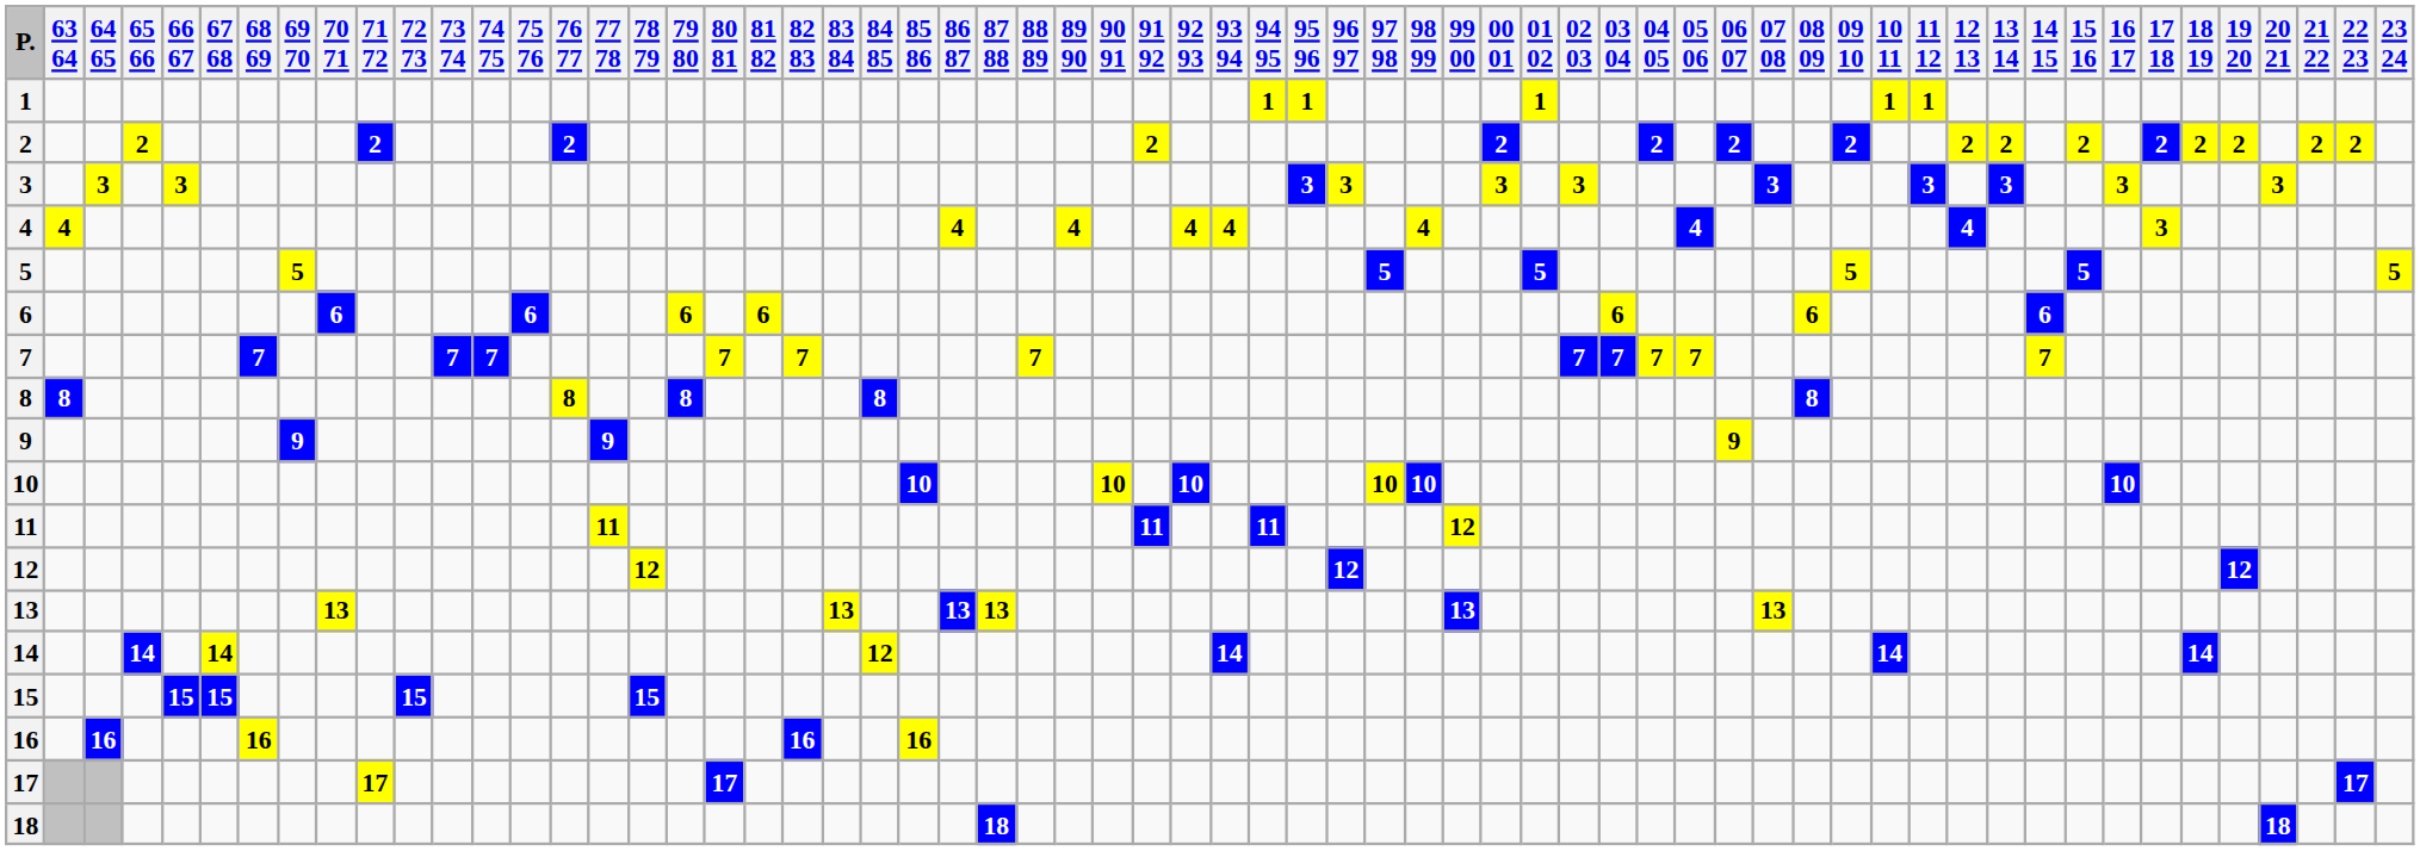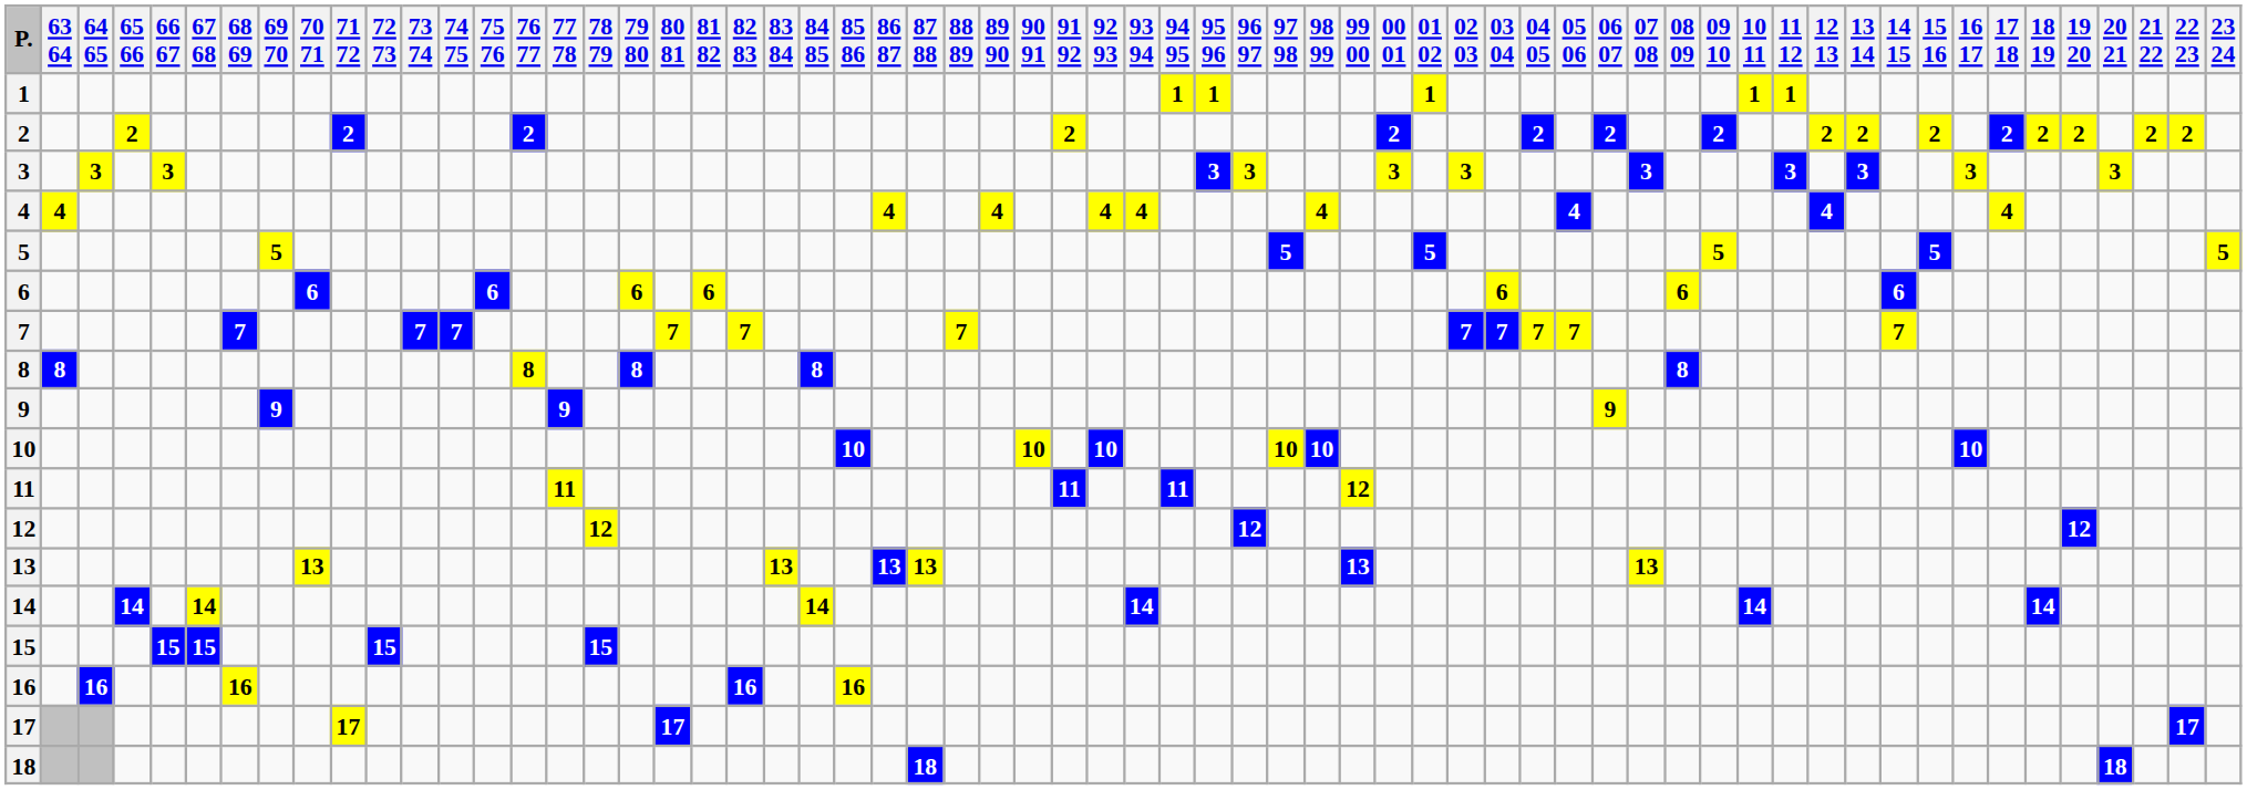row 5 | 17 18: 3 -> 4
row 15 | 84 85: 12 -> 14
